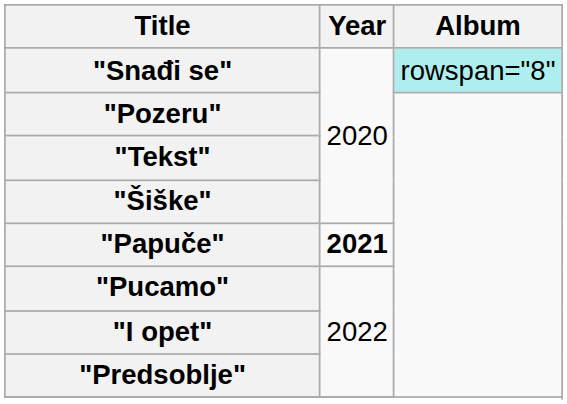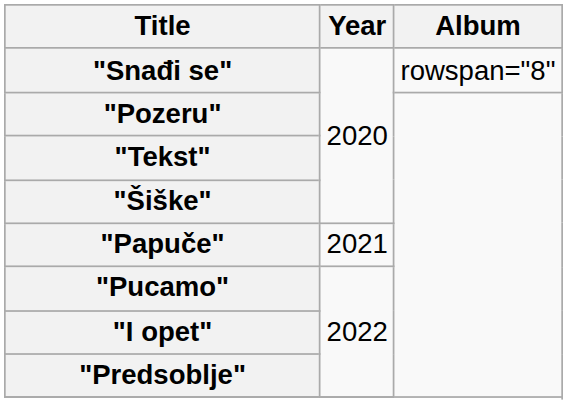"Snađi se" | Album: paleturquoise background -> no background
"Papuče" | Year: bold -> normal
